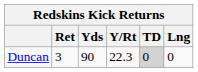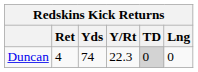Duncan | Ret: 3 -> 4
Duncan | Yds: 90 -> 74
